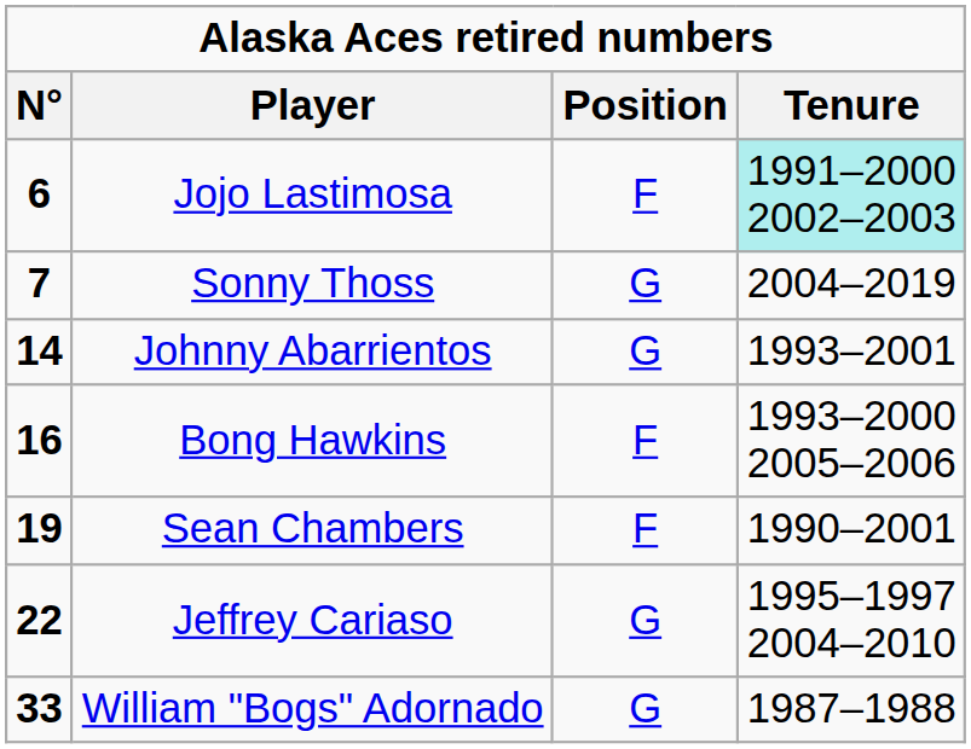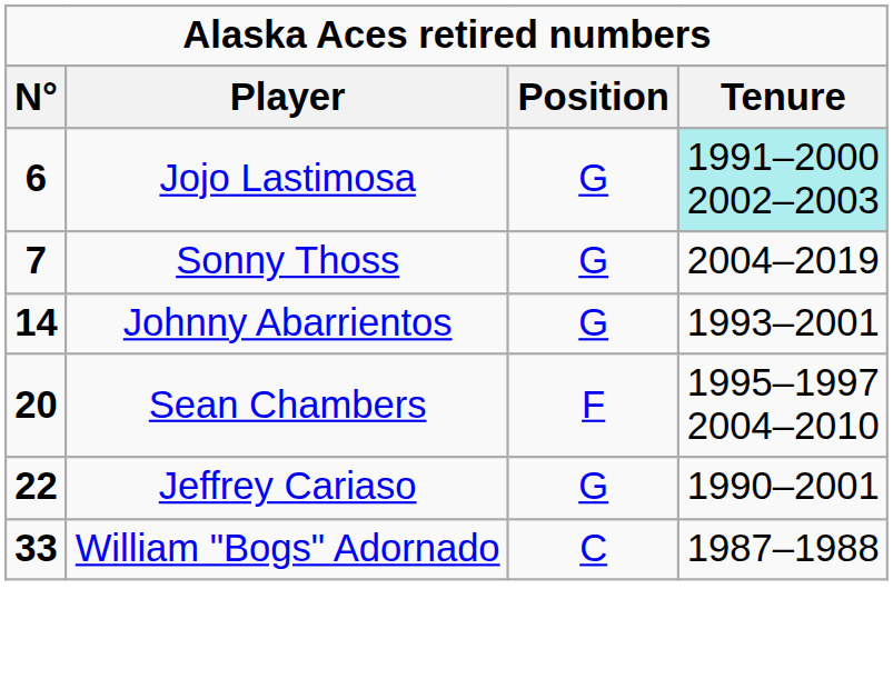Jojo Lastimosa | Position: F -> G
- row: 16 | Bong Hawkins | F | 1993–2000 2005–2006
Sean Chambers | N°: 19 -> 20
Sean Chambers | Tenure: 1990–2001 -> 1995–1997 2004–2010
Jeffrey Cariaso | Tenure: 1995–1997 2004–2010 -> 1990–2001
William "Bogs" Adornado | Position: G -> C
